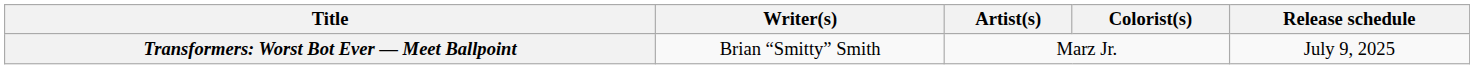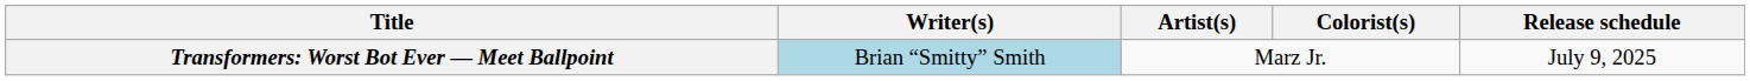Transformers: Worst Bot Ever — Meet Ballpoint | Writer(s): no background -> lightblue background
